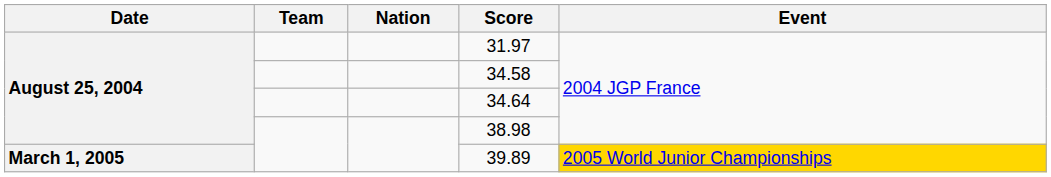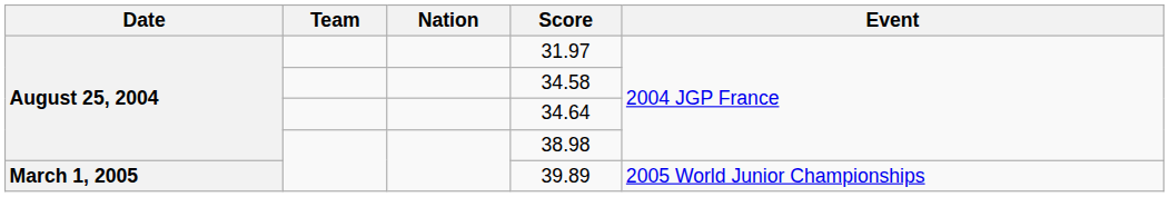39.89 | Event: gold background -> no background
